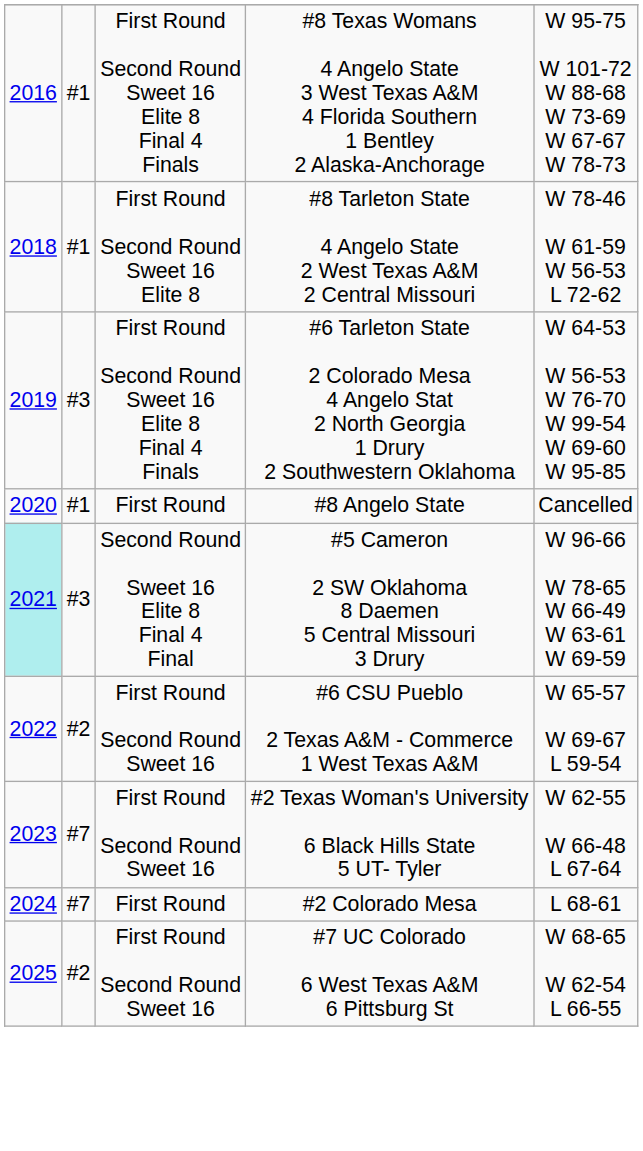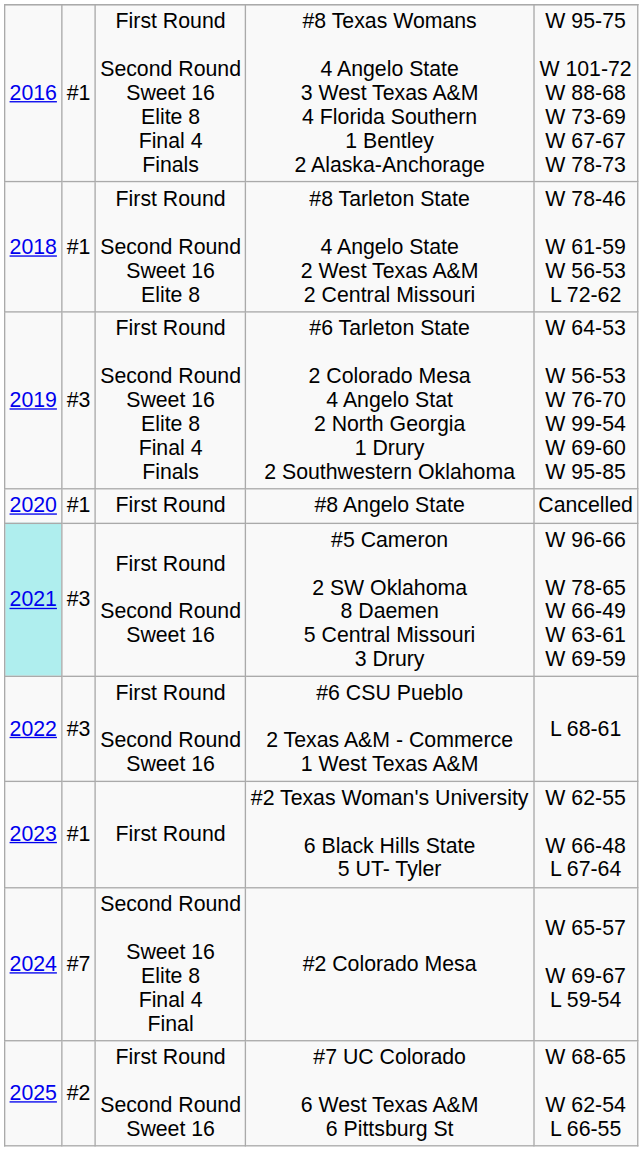#5 Cameron 2 SW Oklahoma 8 Daemen 5 Central Missouri 3 Drury | column 3: Second Round Sweet 16 Elite 8 Final 4 Final -> First Round Second Round Sweet 16
#6 CSU Pueblo 2 Texas A&M - Commerce 1 West Texas A&M | column 2: #2 -> #3
#6 CSU Pueblo 2 Texas A&M - Commerce 1 West Texas A&M | column 5: W 65-57 W 69-67 L 59-54 -> L 68-61
#2 Texas Woman's University 6 Black Hills State 5 UT- Tyler | column 2: #7 -> #1
#2 Texas Woman's University 6 Black Hills State 5 UT- Tyler | column 3: First Round Second Round Sweet 16 -> First Round
#2 Colorado Mesa | column 3: First Round -> Second Round Sweet 16 Elite 8 Final 4 Final
#2 Colorado Mesa | column 5: L 68-61 -> W 65-57 W 69-67 L 59-54
